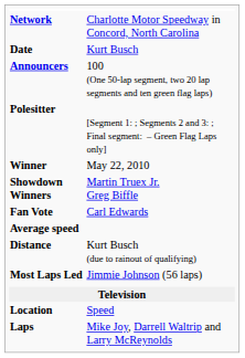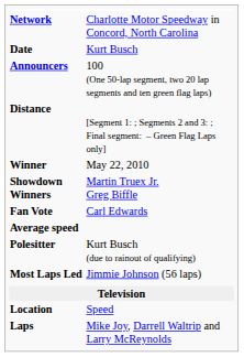row 4 | column 1: Polesitter -> Distance
row 9 | column 1: Distance -> Polesitter
